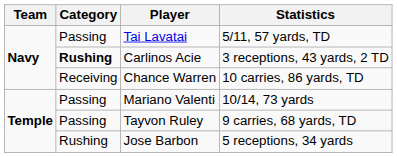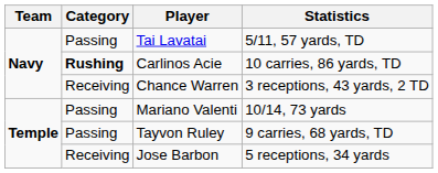Carlinos Acie | Statistics: 3 receptions, 43 yards, 2 TD -> 10 carries, 86 yards, TD
Chance Warren | Statistics: 10 carries, 86 yards, TD -> 3 receptions, 43 yards, 2 TD
Jose Barbon | Category: Rushing -> Receiving
